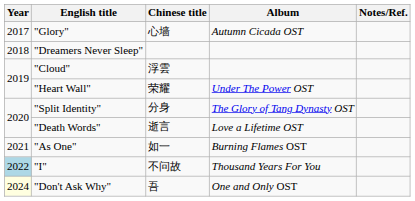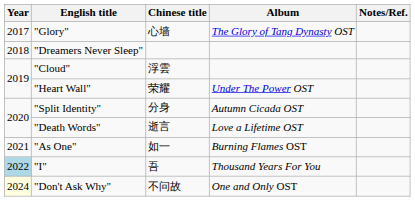"Glory" | Album: Autumn Cicada OST -> The Glory of Tang Dynasty OST
"Split Identity" | Album: The Glory of Tang Dynasty OST -> Autumn Cicada OST
"I" | Chinese title: 不问故 -> 吾
"Don't Ask Why" | Chinese title: 吾 -> 不问故
